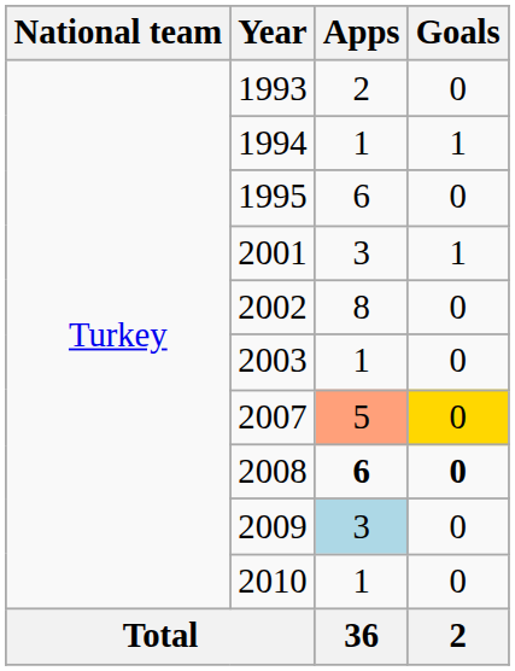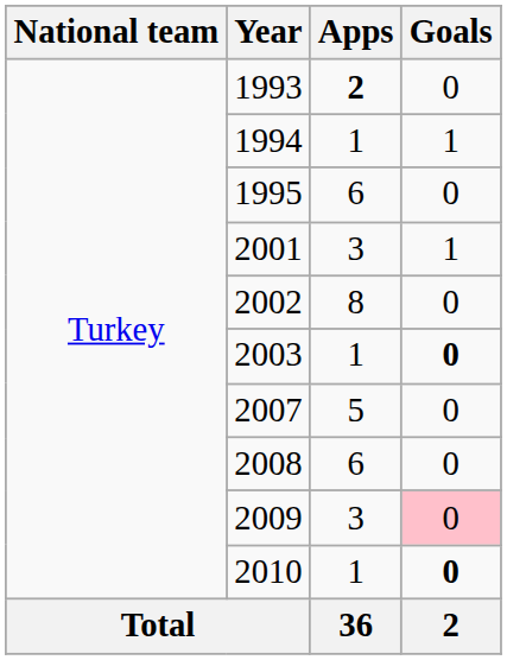1993 | Apps: normal -> bold
2003 | Goals: normal -> bold
2007 | Apps: lightsalmon background -> no background
2007 | Goals: gold background -> no background
2008 | Apps: bold -> normal
2008 | Goals: bold -> normal
2009 | Apps: lightblue background -> no background
2009 | Goals: no background -> pink background
2010 | Goals: normal -> bold
